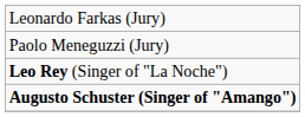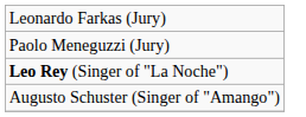row 4 | column 1: bold -> normal
